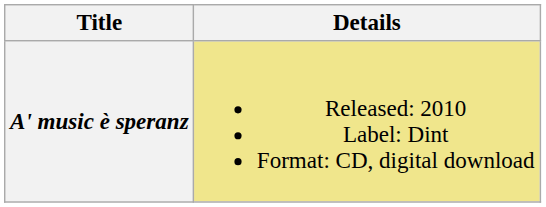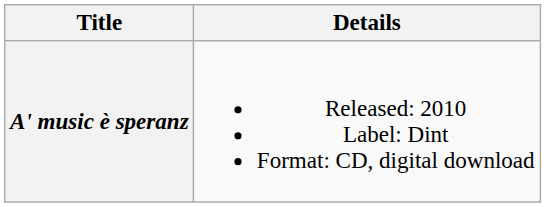A' music è speranz | Details: khaki background -> no background
